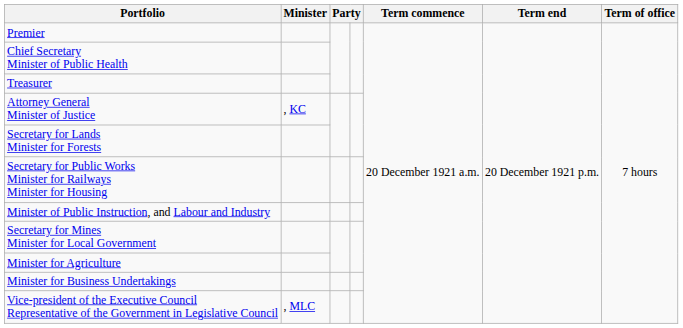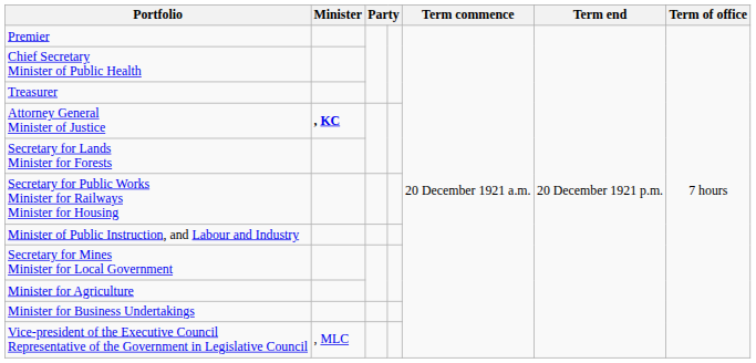Attorney General Minister of Justice | Minister: normal -> bold
